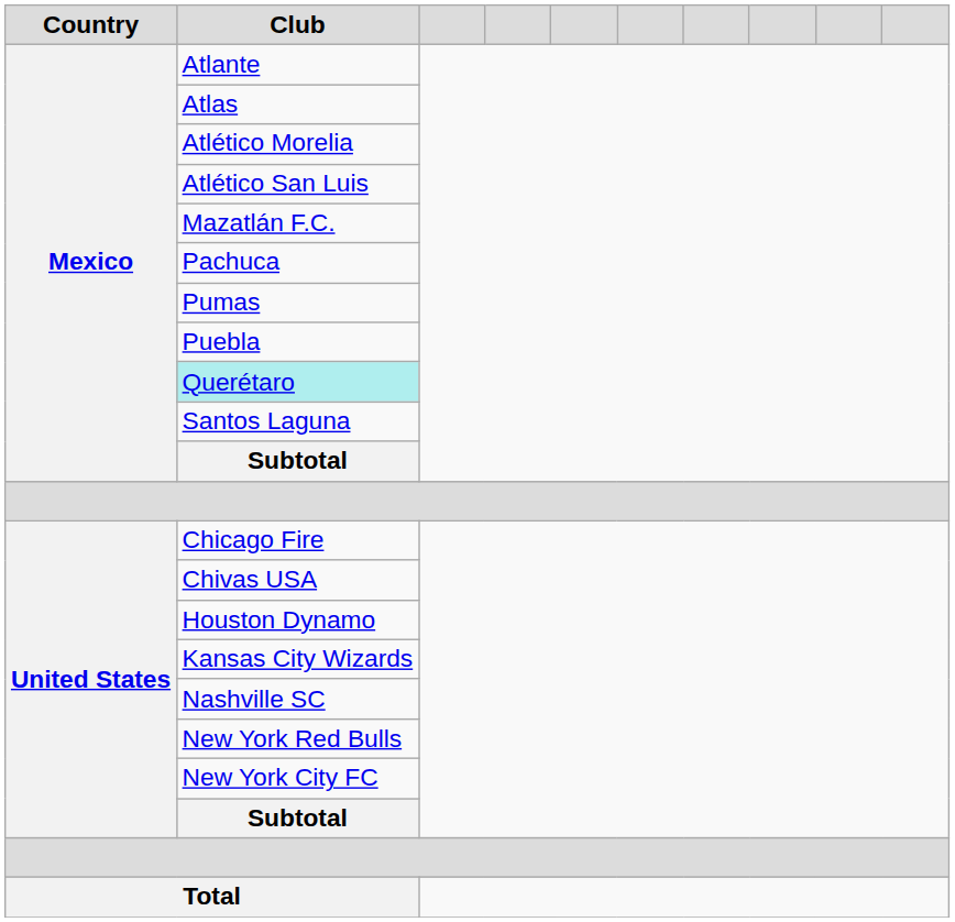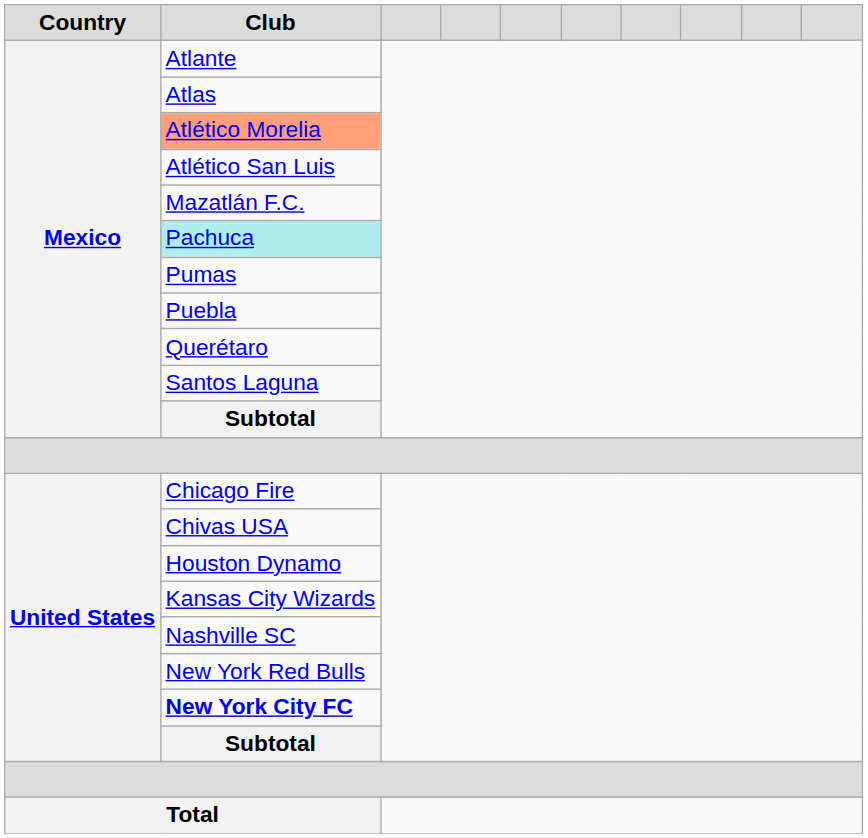Atlético Morelia | Club: no background -> lightsalmon background
Pachuca | Club: no background -> paleturquoise background
Querétaro | Club: paleturquoise background -> no background
New York City FC | Club: normal -> bold
